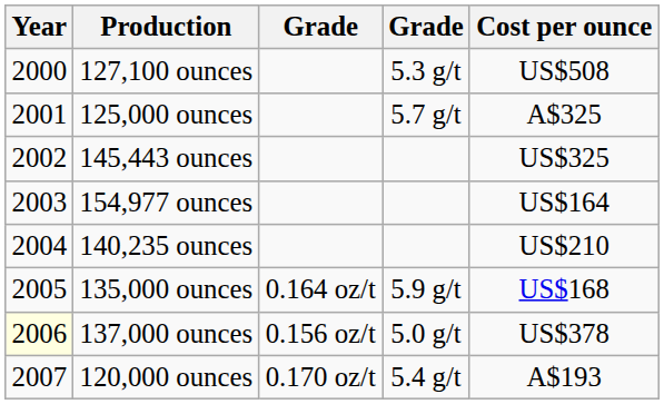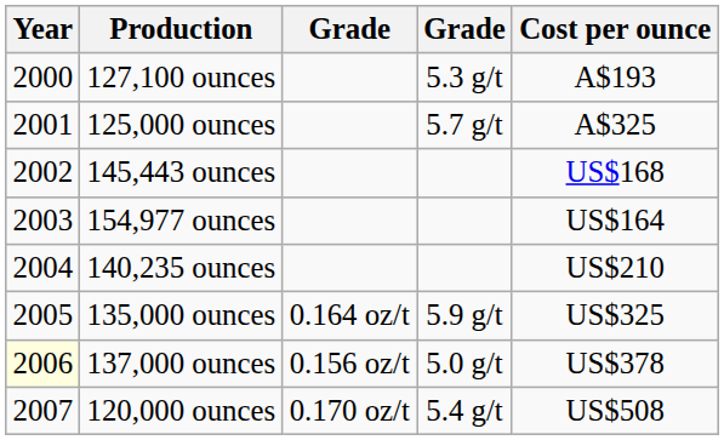127,100 ounces | Cost per ounce: US$508 -> A$193
145,443 ounces | Cost per ounce: US$325 -> US$168
135,000 ounces | Cost per ounce: US$168 -> US$325
120,000 ounces | Cost per ounce: A$193 -> US$508
